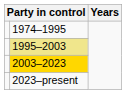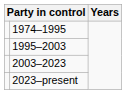1995–2003 | column 2: khaki background -> no background
2003–2023 | column 2: gold background -> no background
